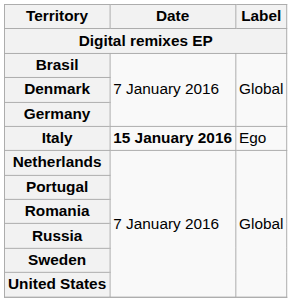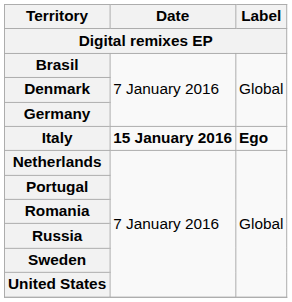Italy | Label: normal -> bold
